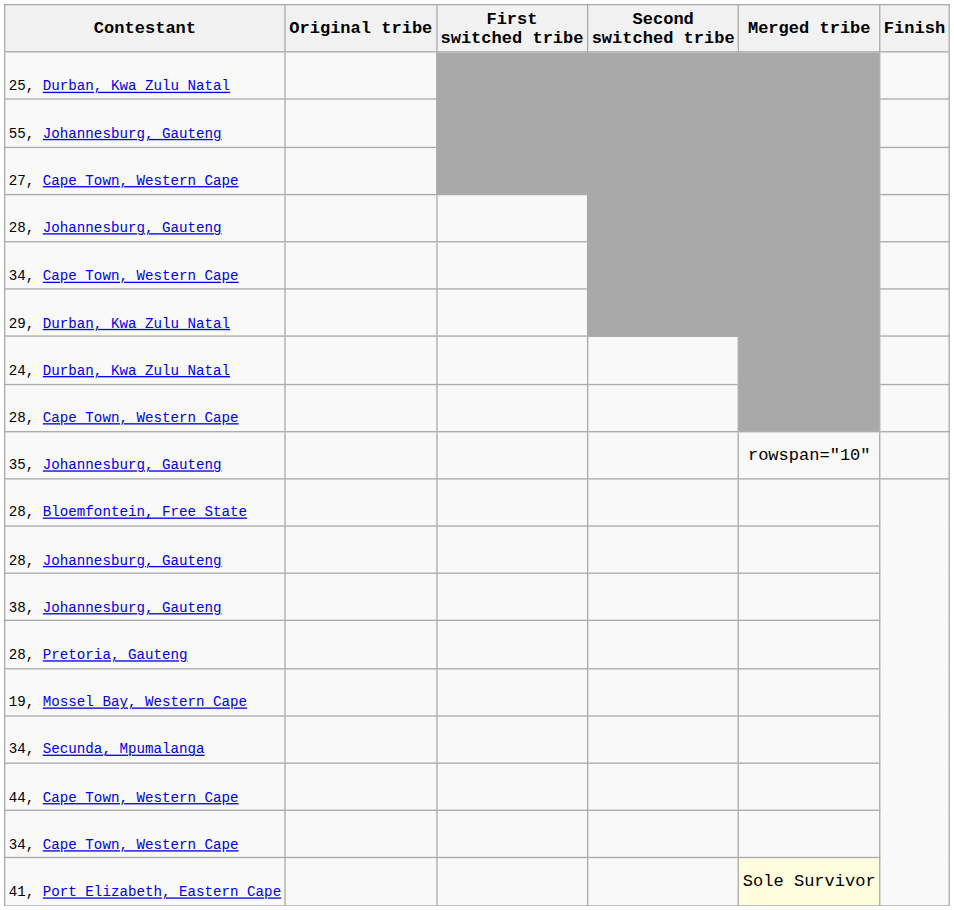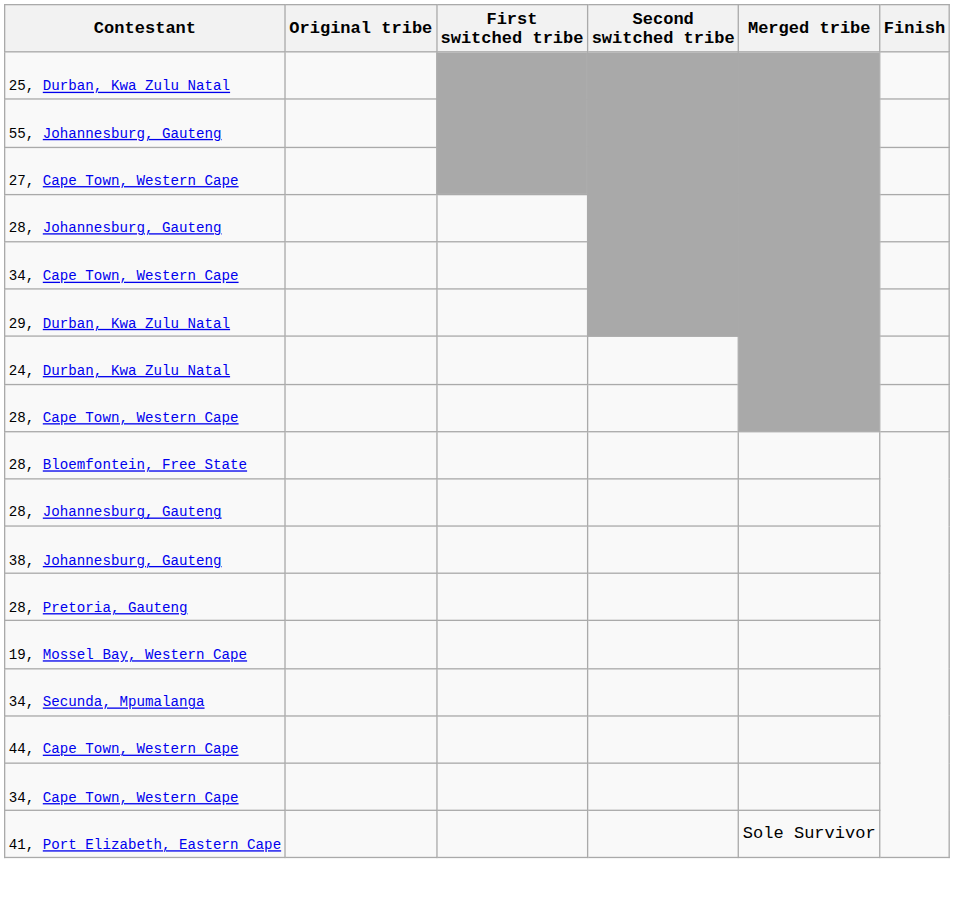- row: 35, Johannesburg, Gauteng | rowspan="10"
41, Port Elizabeth, Eastern Cape | Merged tribe: lightyellow background -> no background
